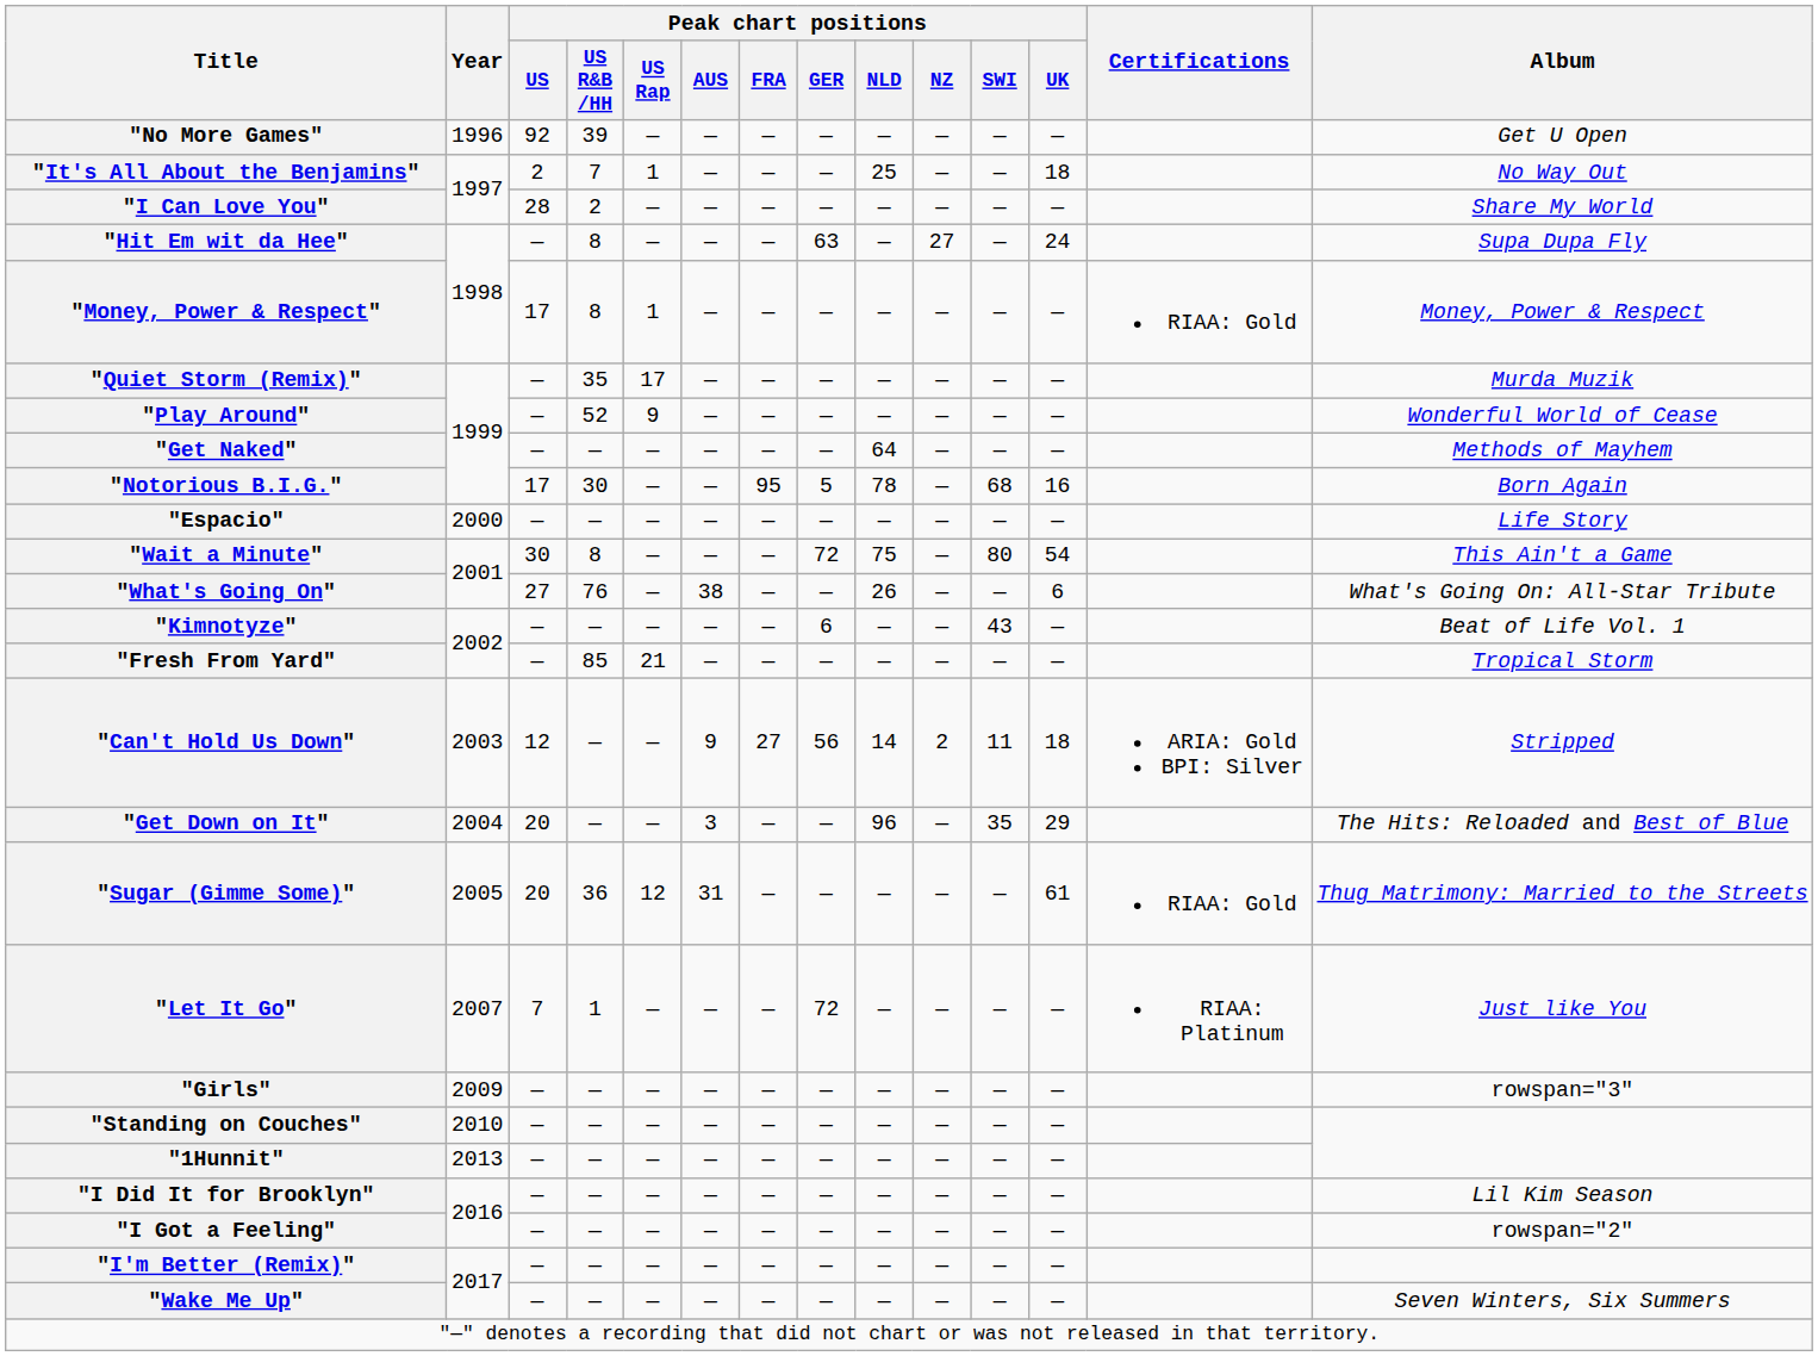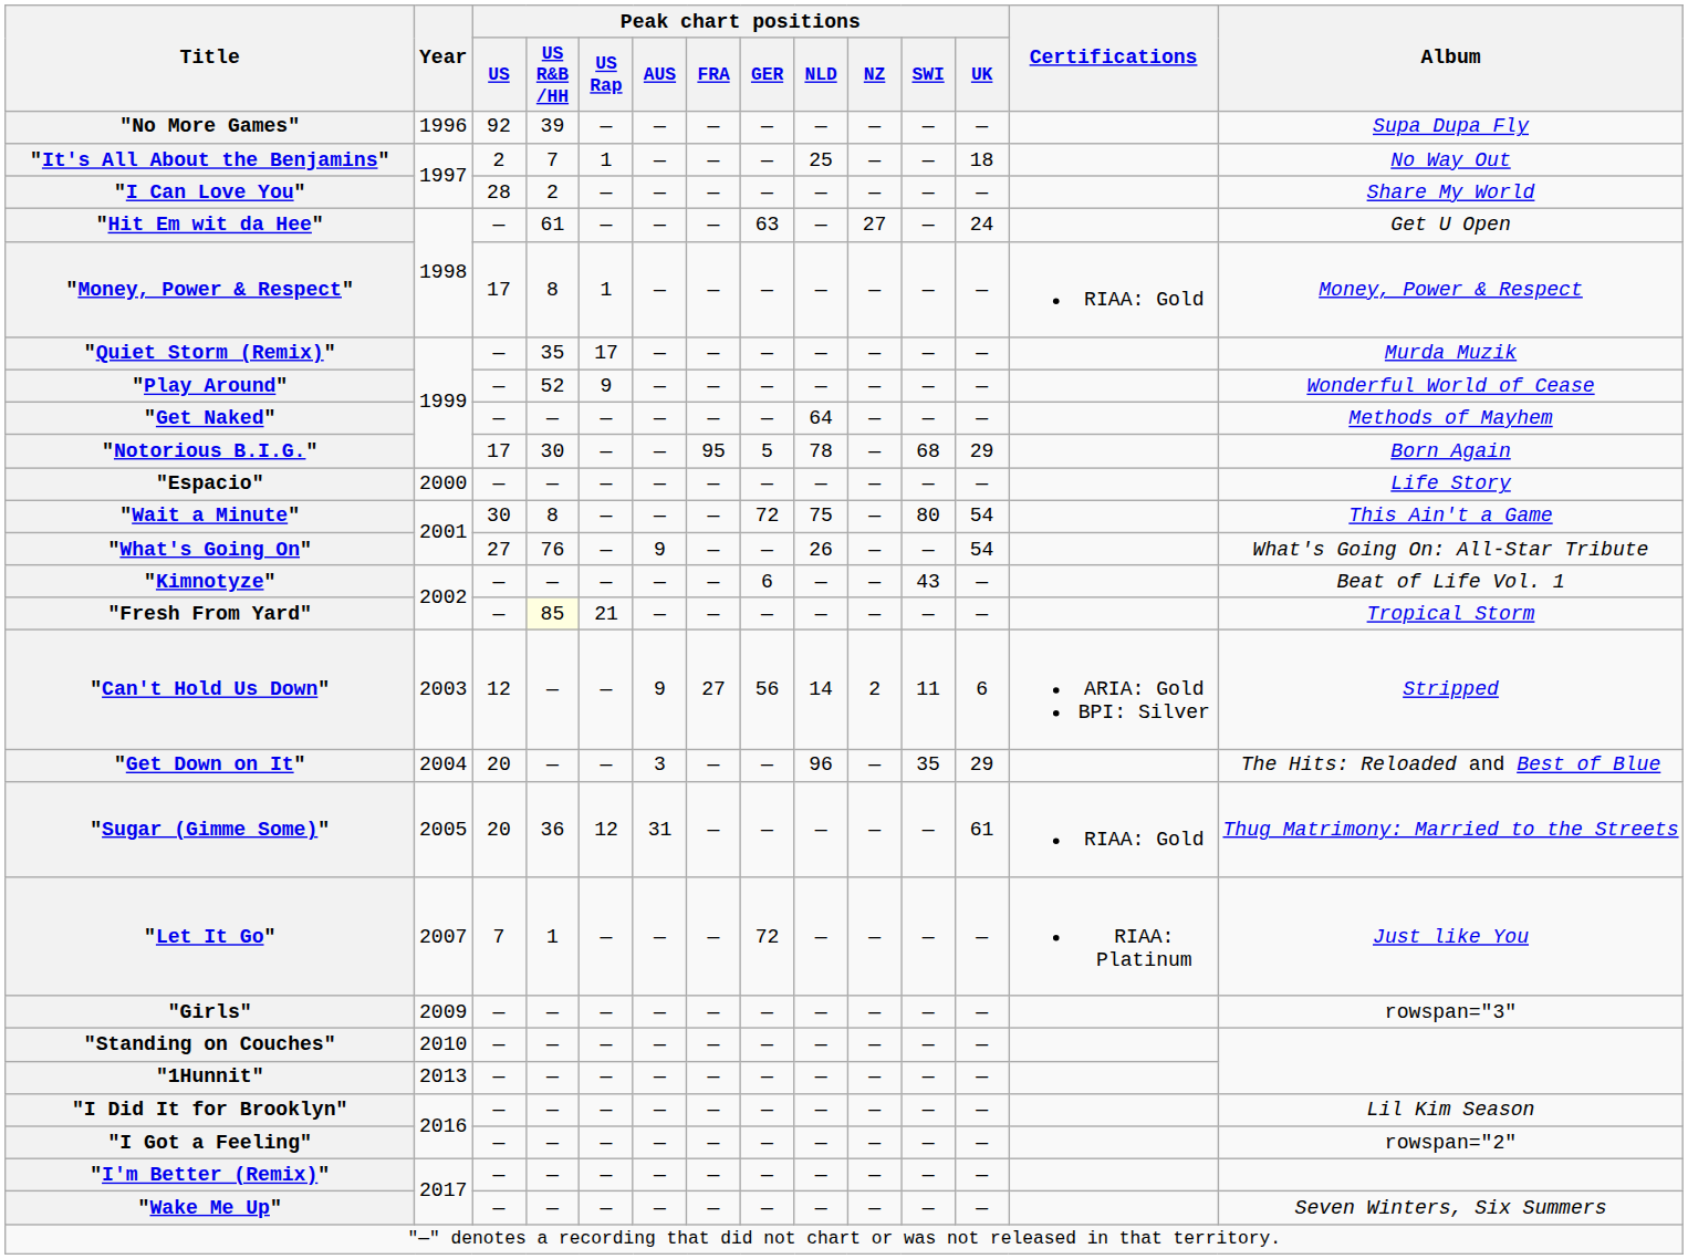"No More Games" | Album: Get U Open -> Supa Dupa Fly
"Hit Em wit da Hee" | Peak chart positions / US R&B /HH: 8 -> 61
"Hit Em wit da Hee" | Album: Supa Dupa Fly -> Get U Open
"Notorious B.I.G." | Peak chart positions / UK: 16 -> 29
"What's Going On" | Peak chart positions / AUS: 38 -> 9
"What's Going On" | Peak chart positions / UK: 6 -> 54
"Fresh From Yard" | Peak chart positions / US R&B /HH: no background -> lightyellow background
"Can't Hold Us Down" | Peak chart positions / UK: 18 -> 6
